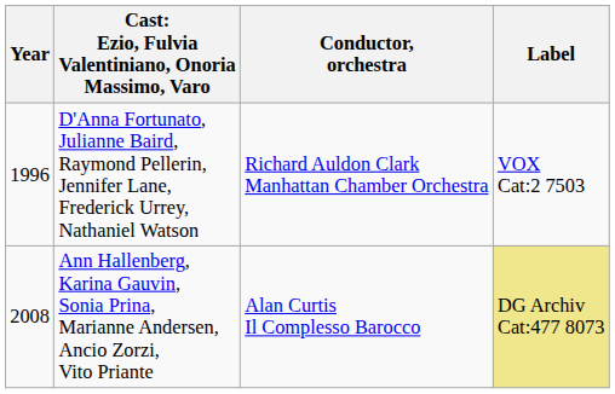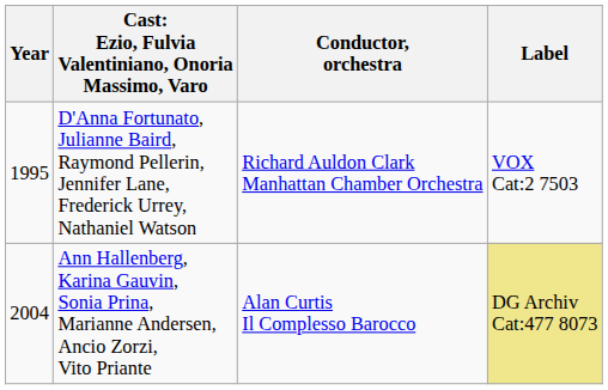row 2 | Year: 1996 -> 1995
row 3 | Year: 2008 -> 2004
